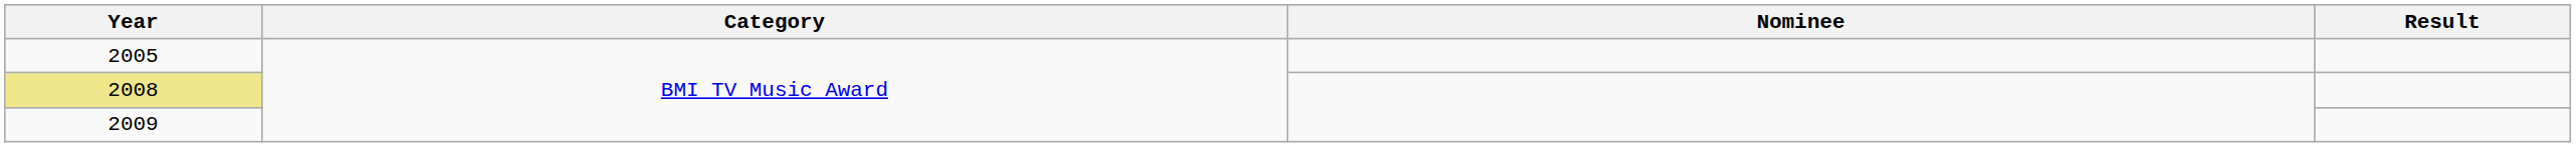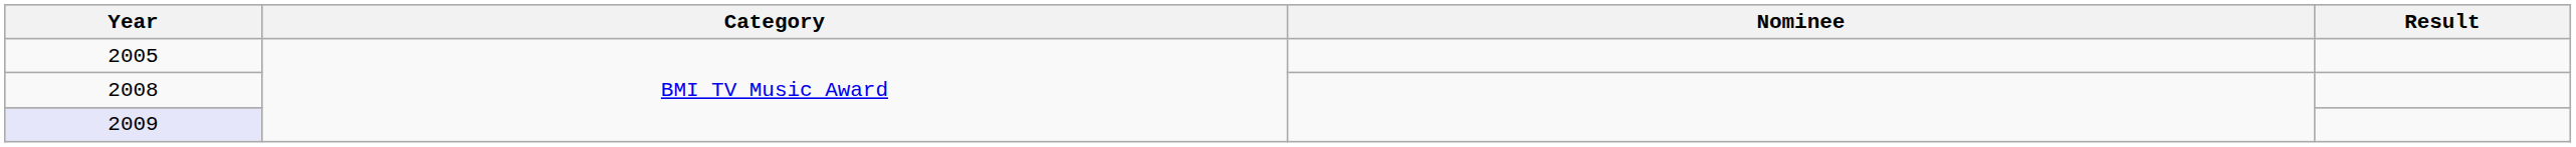2008 | Year: khaki background -> no background
2009 | Year: no background -> lavender background
